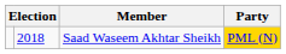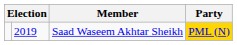Saad Waseem Akhtar Sheikh | column 2: 2018 -> 2019
